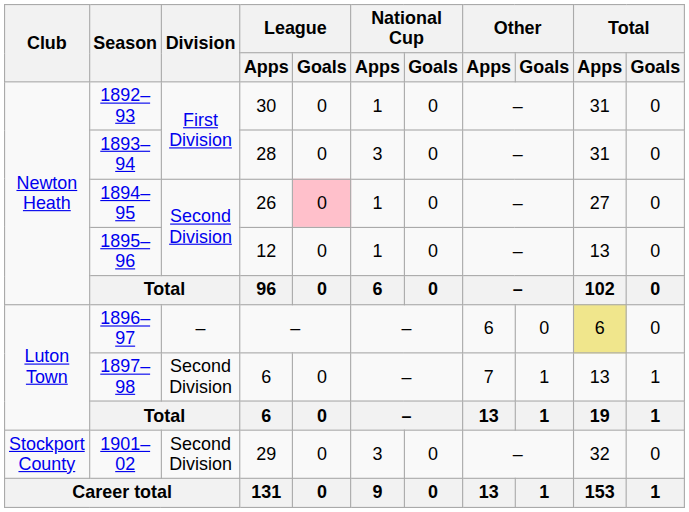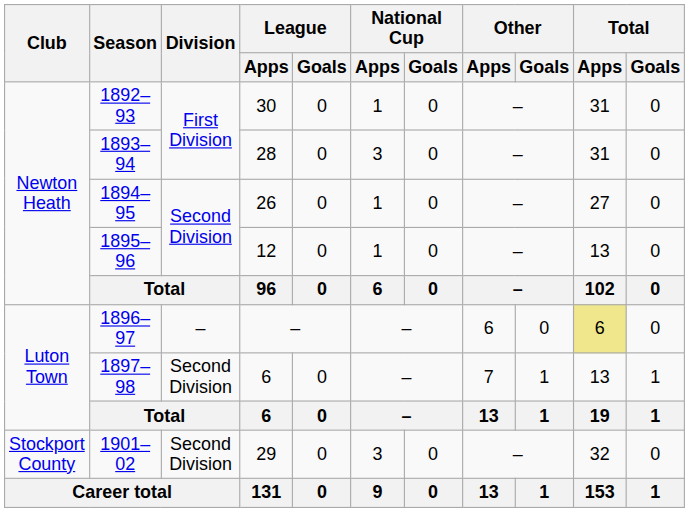1894–95 | League / Goals: pink background -> no background
